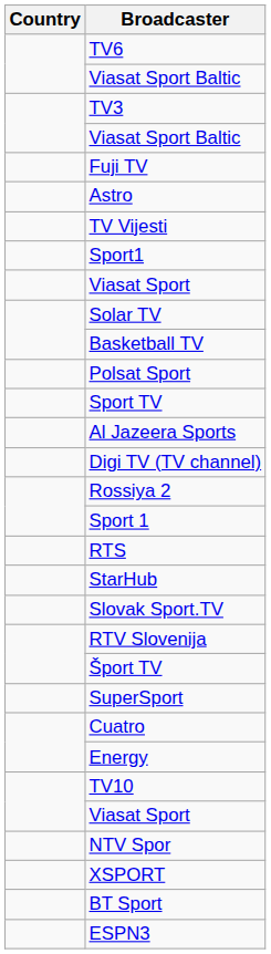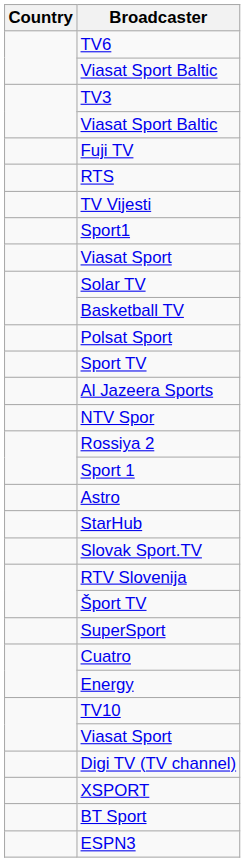row 7 | Broadcaster: Astro -> RTS
row 16 | Broadcaster: Digi TV (TV channel) -> NTV Spor
row 19 | Broadcaster: RTS -> Astro
row 29 | Broadcaster: NTV Spor -> Digi TV (TV channel)
